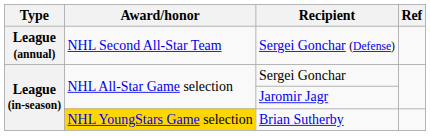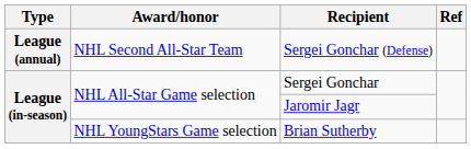Brian Sutherby | Award/honor: gold background -> no background
